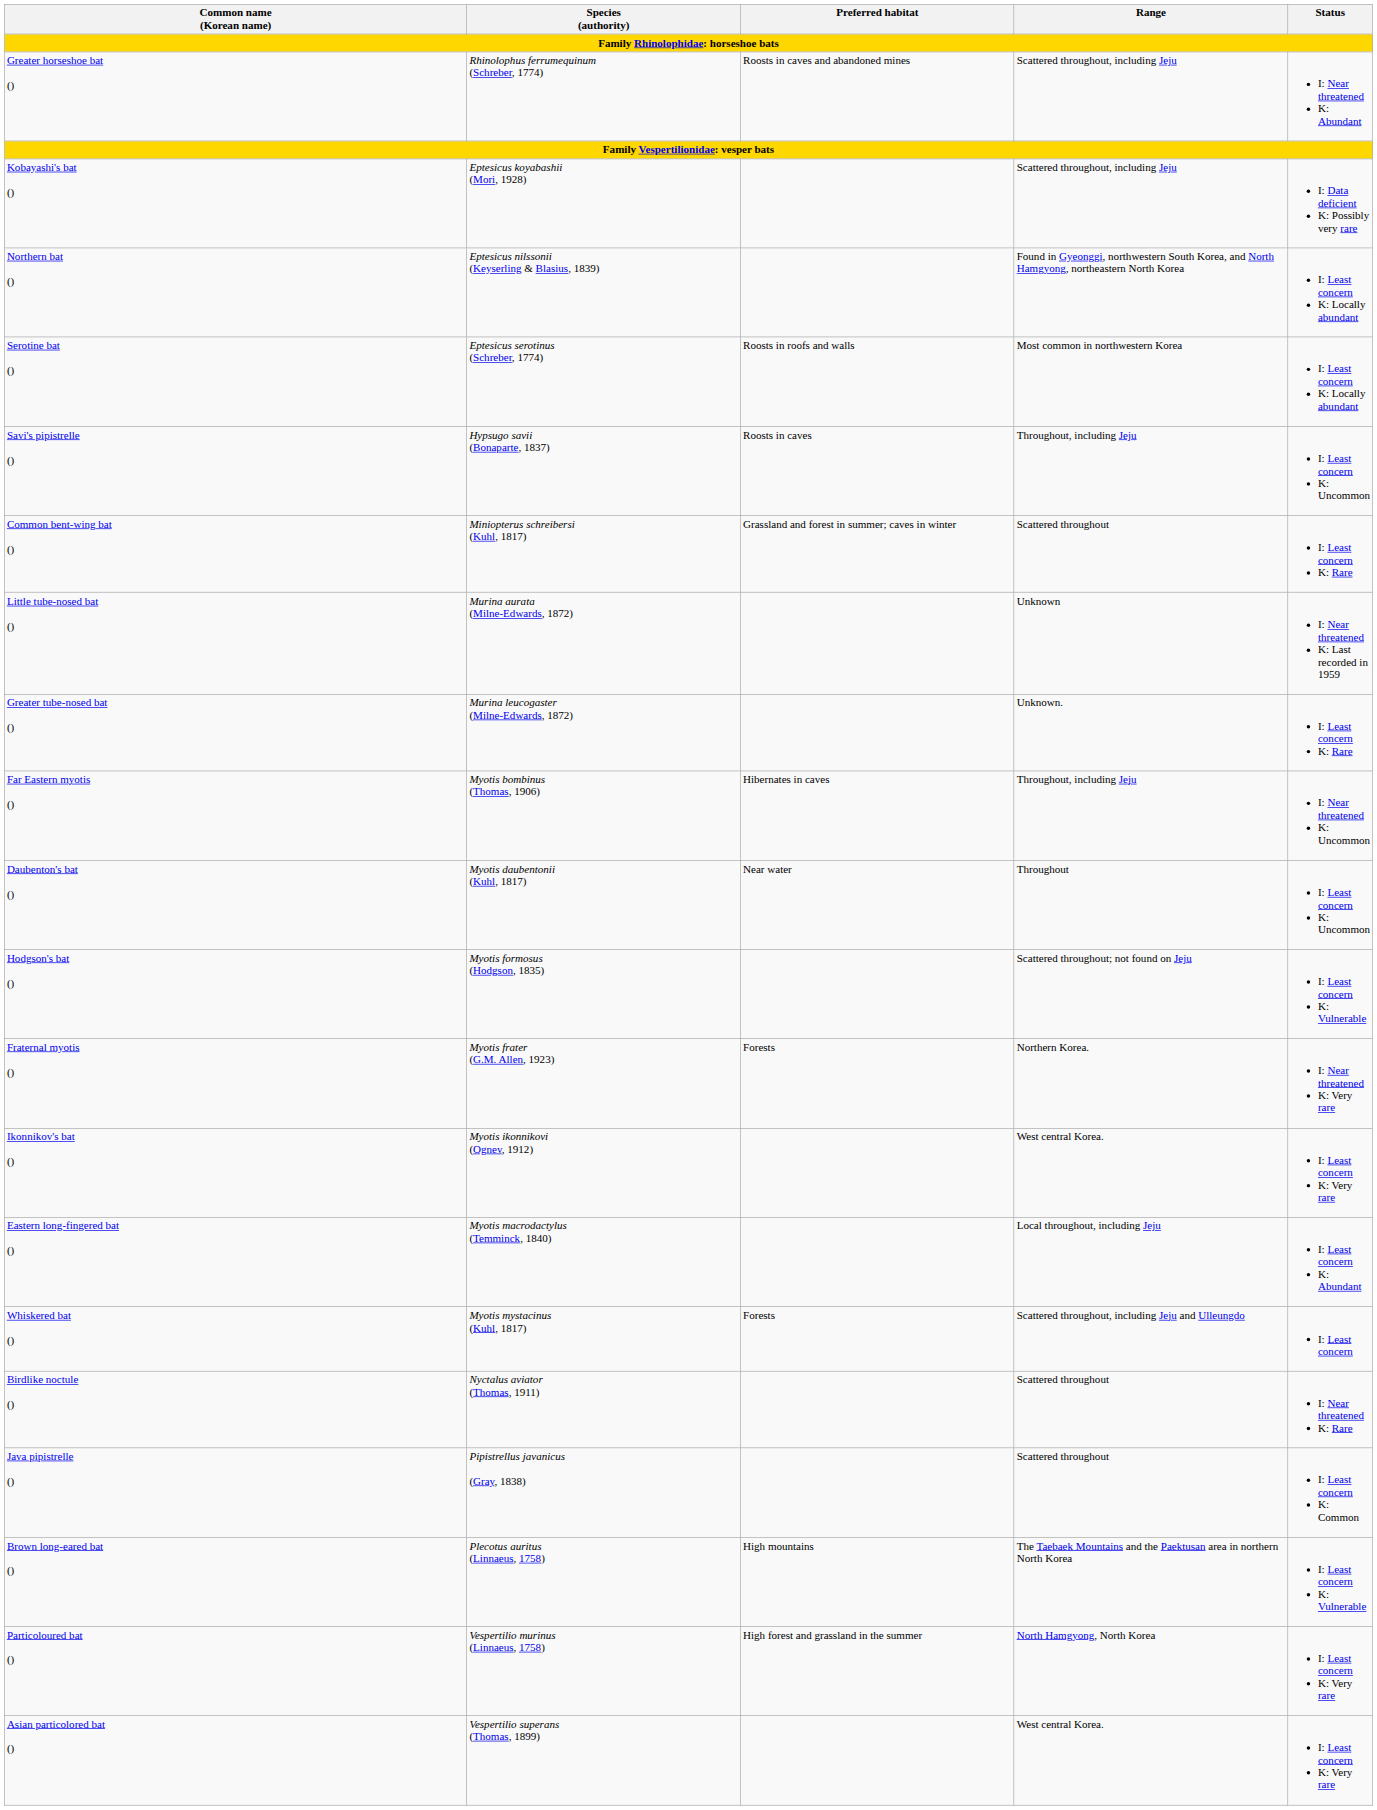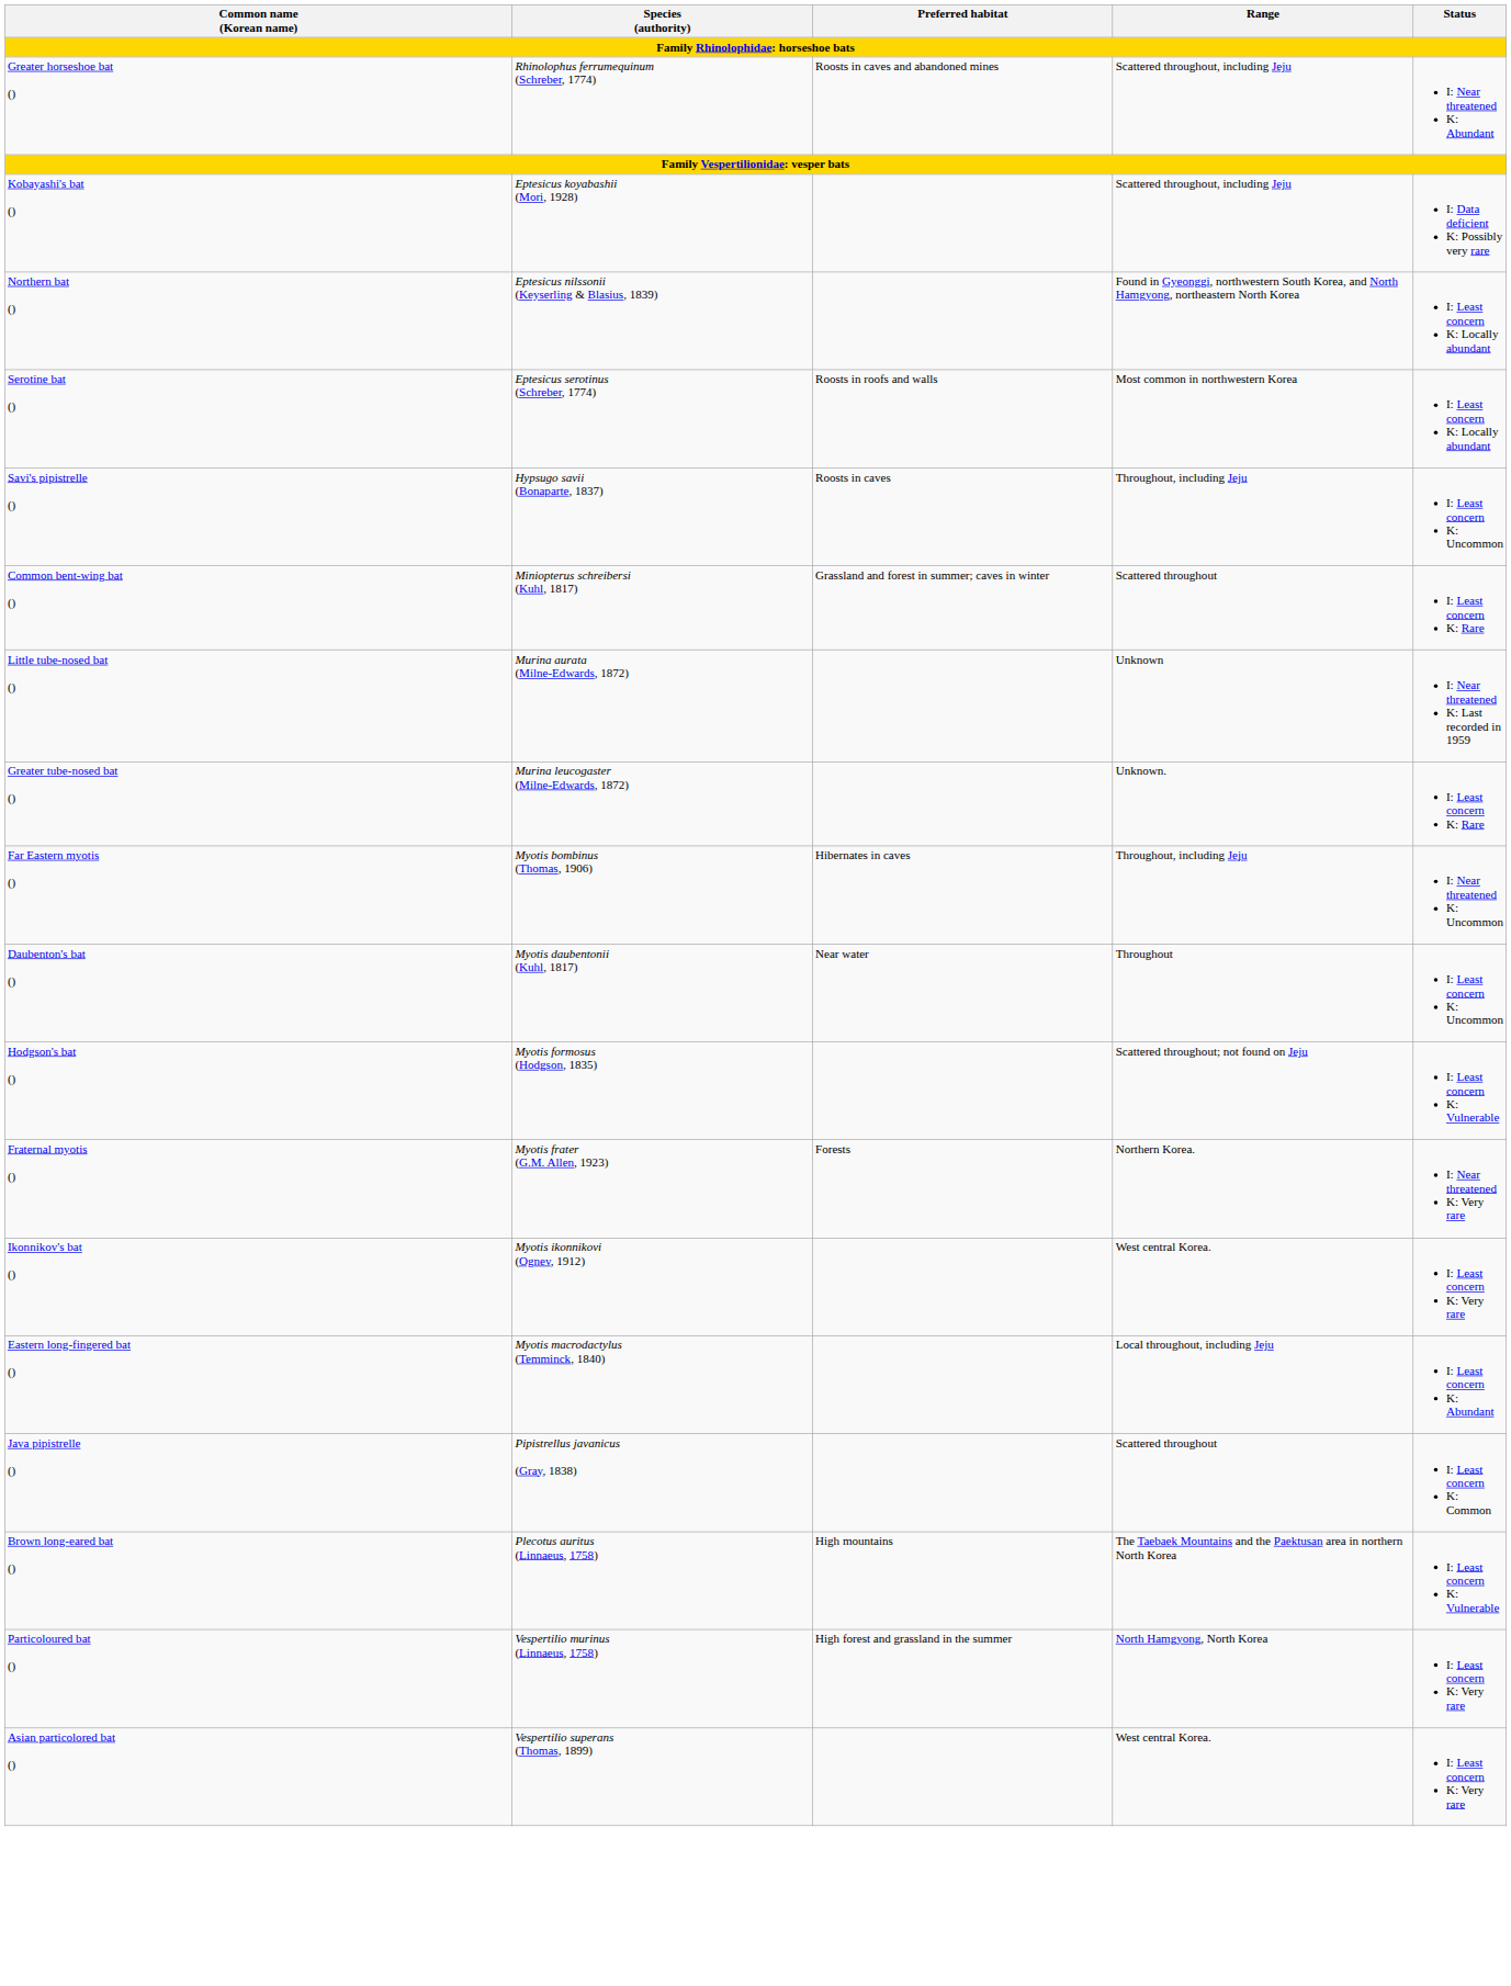- row: Whiskered bat () | Myotis mystacinus (Kuhl, 1817) | Forests | Scattered throughout, including Jeju and Ulleungdo | I: Least concern
- row: Birdlike noctule () | Nyctalus aviator (Thomas, 1911) | Scattered throughout | I: Near threatened K: Rare
